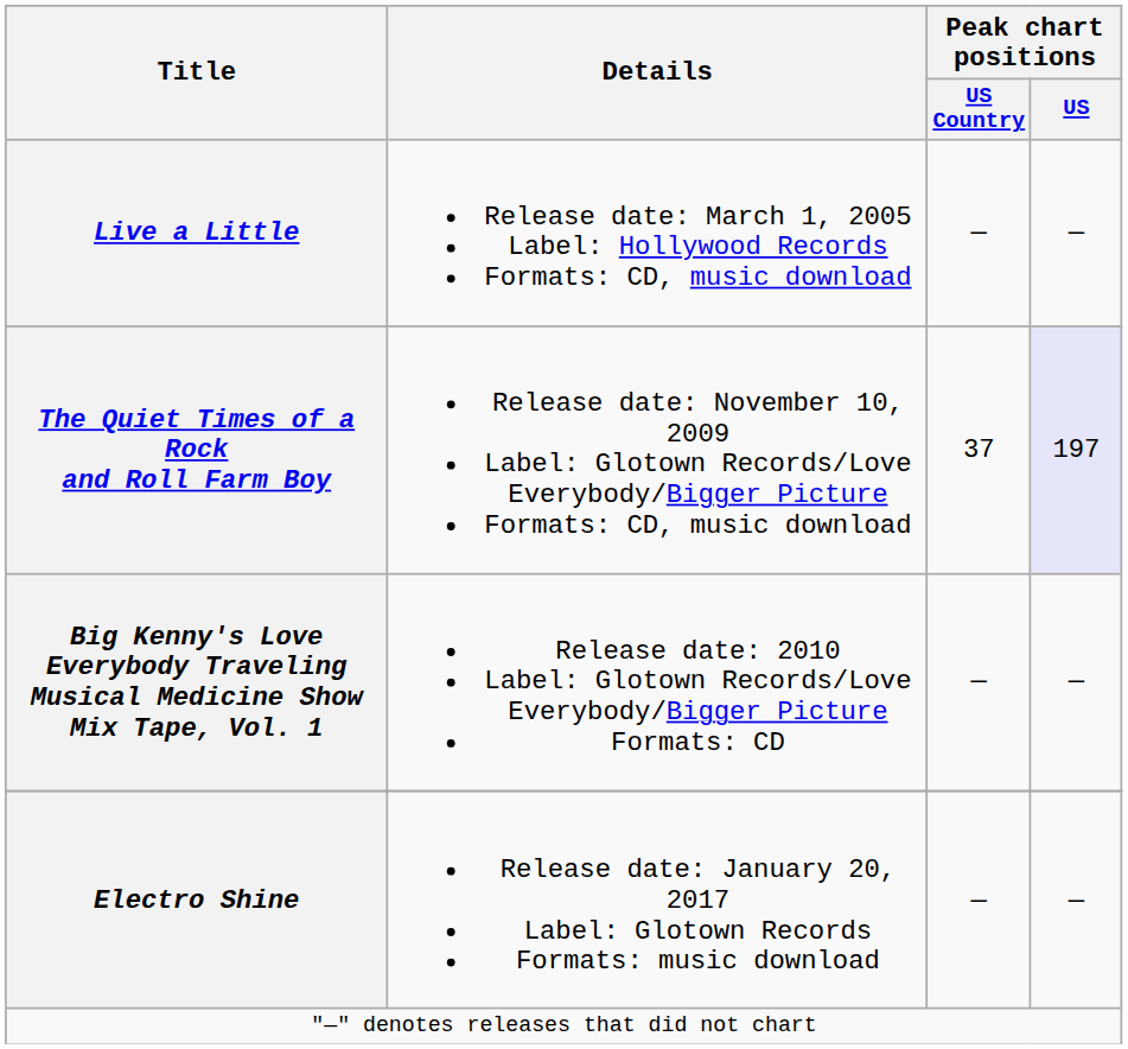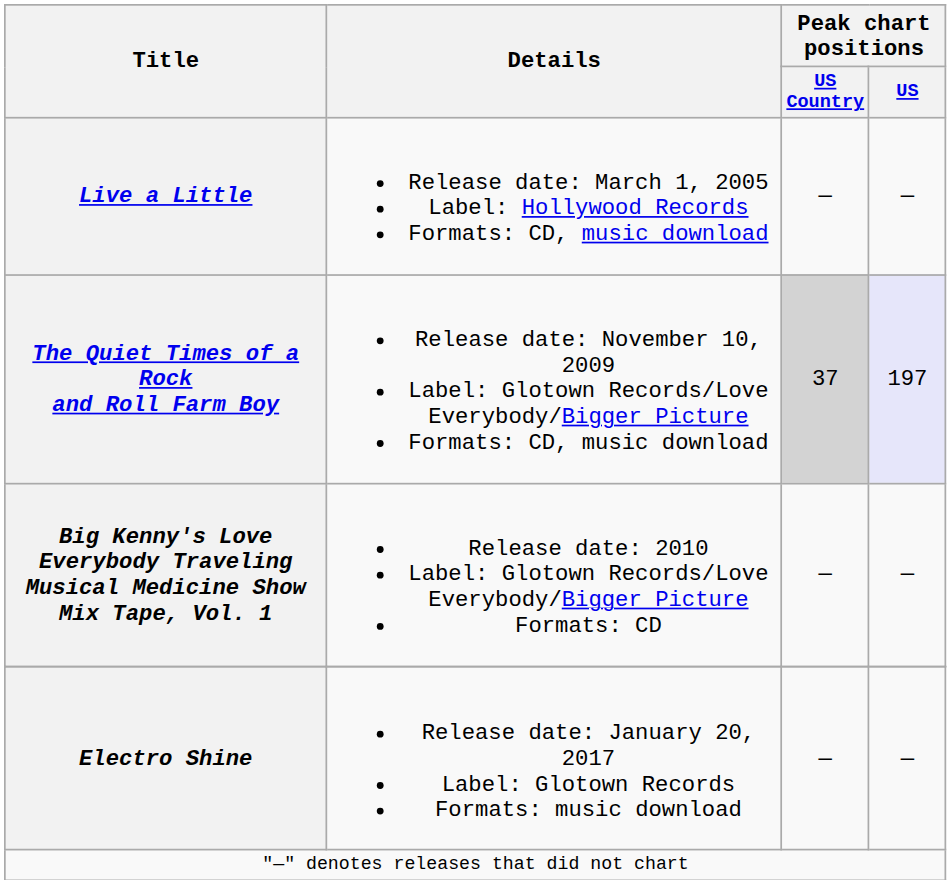The Quiet Times of a Rock and Roll Farm Boy | Peak chart positions / US Country: no background -> lightgrey background
